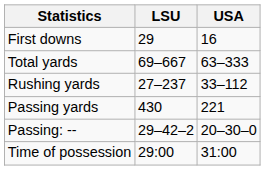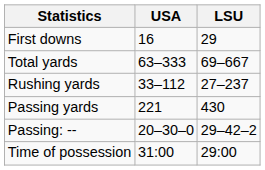columns swapped: USA <-> LSU
